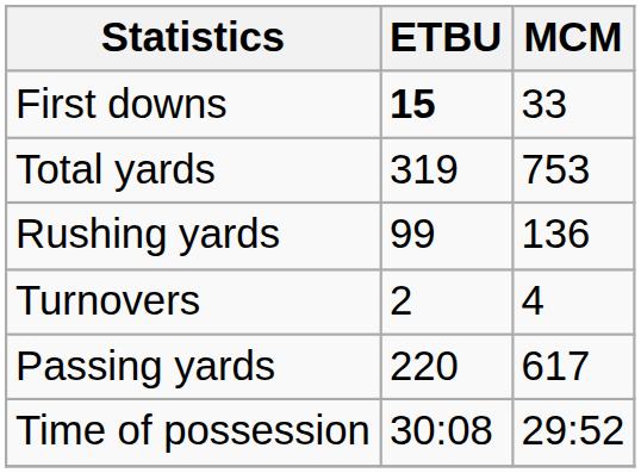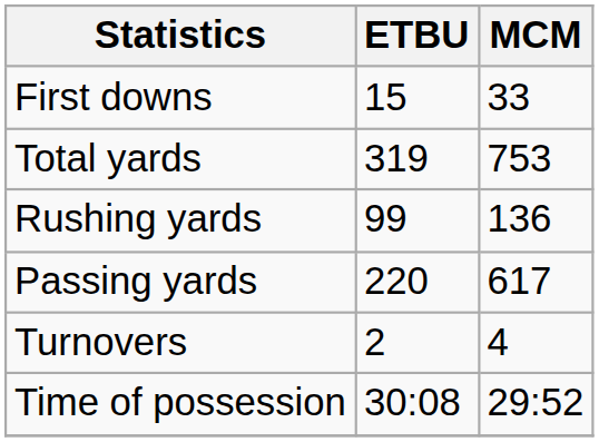First downs | ETBU: bold -> normal
rows swapped: Passing yards <-> Turnovers
